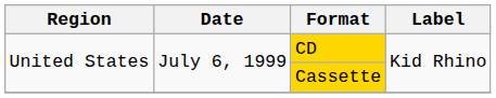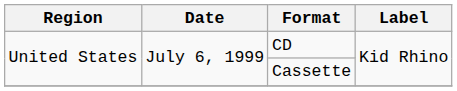CD | Format: gold background -> no background
Cassette | Format: gold background -> no background
